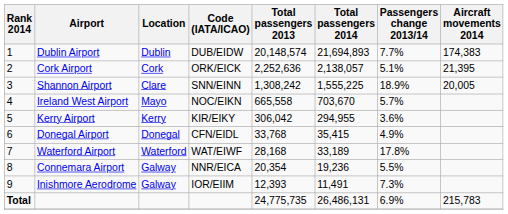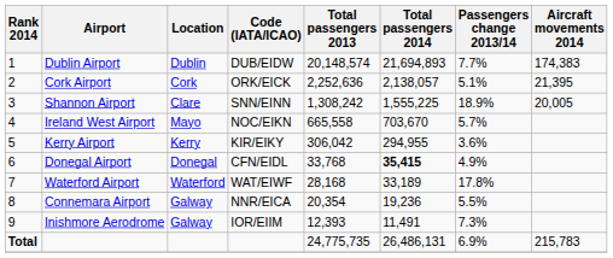Donegal Airport | Total passengers 2014: normal -> bold
